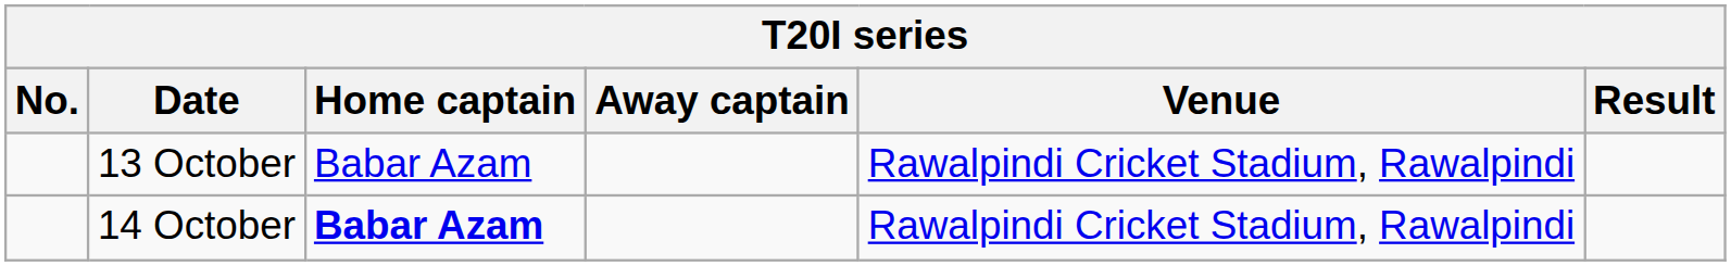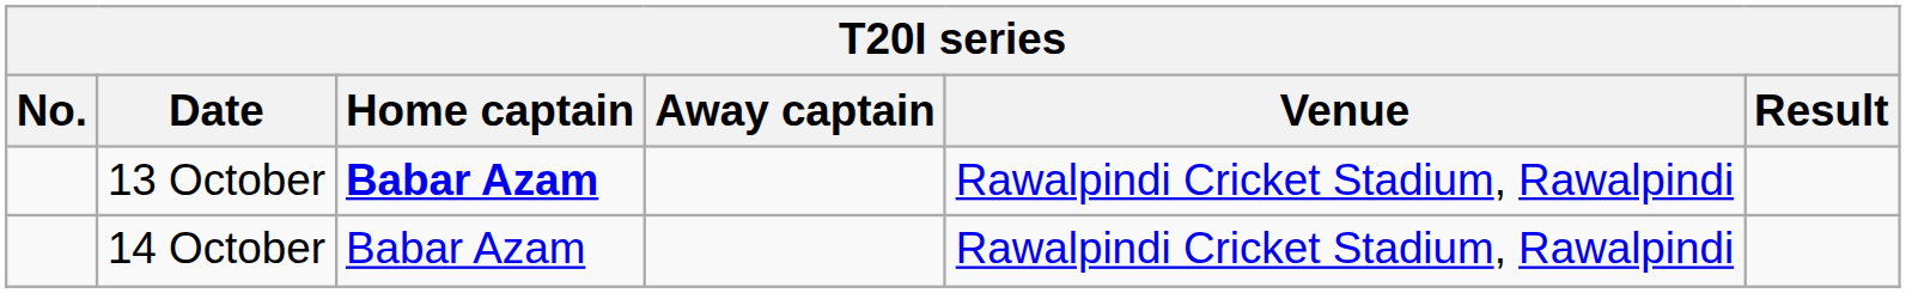13 October | Home captain: normal -> bold
14 October | Home captain: bold -> normal
